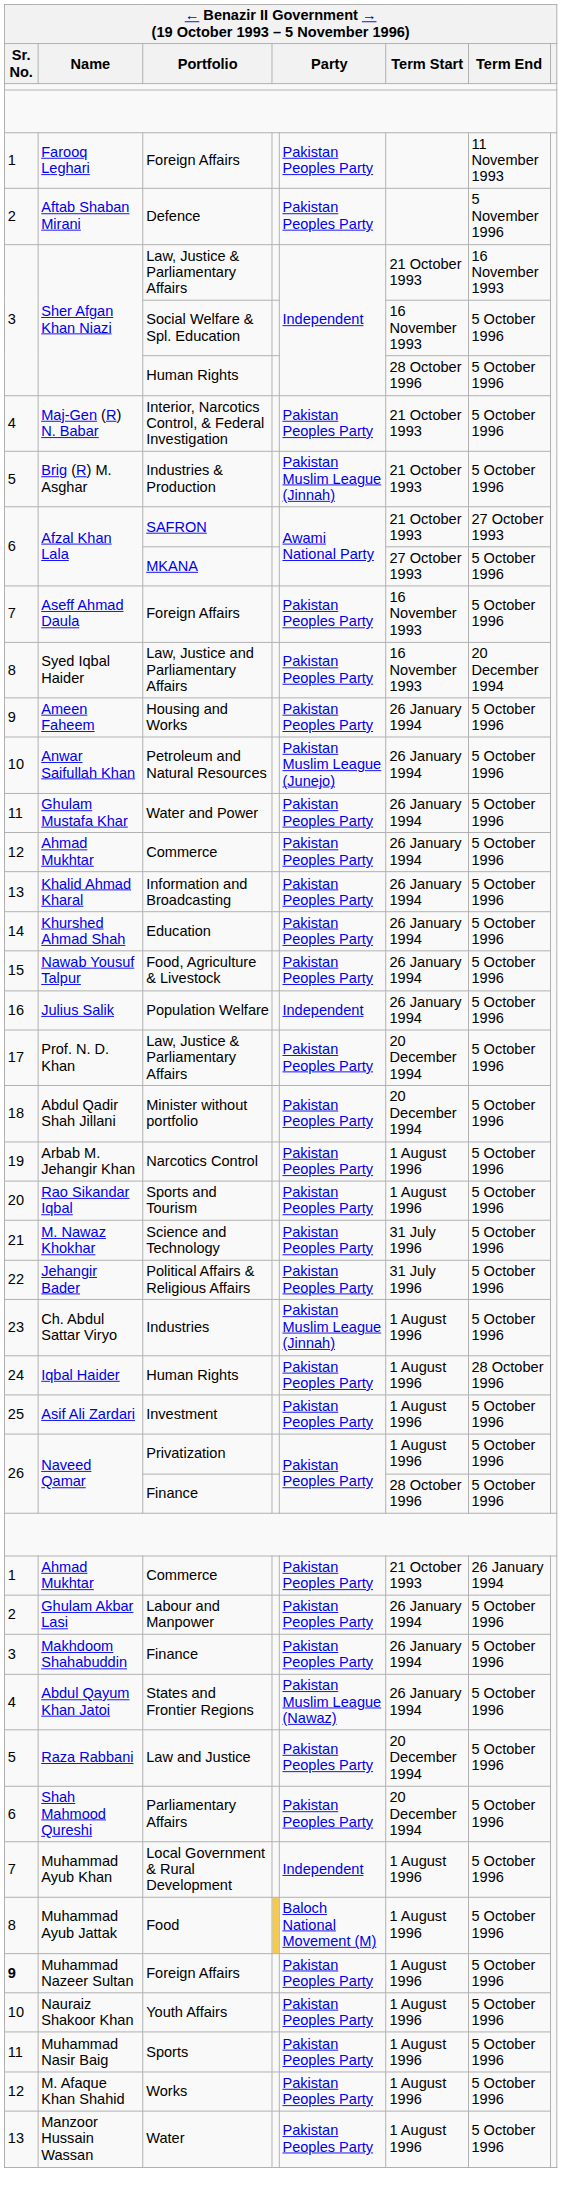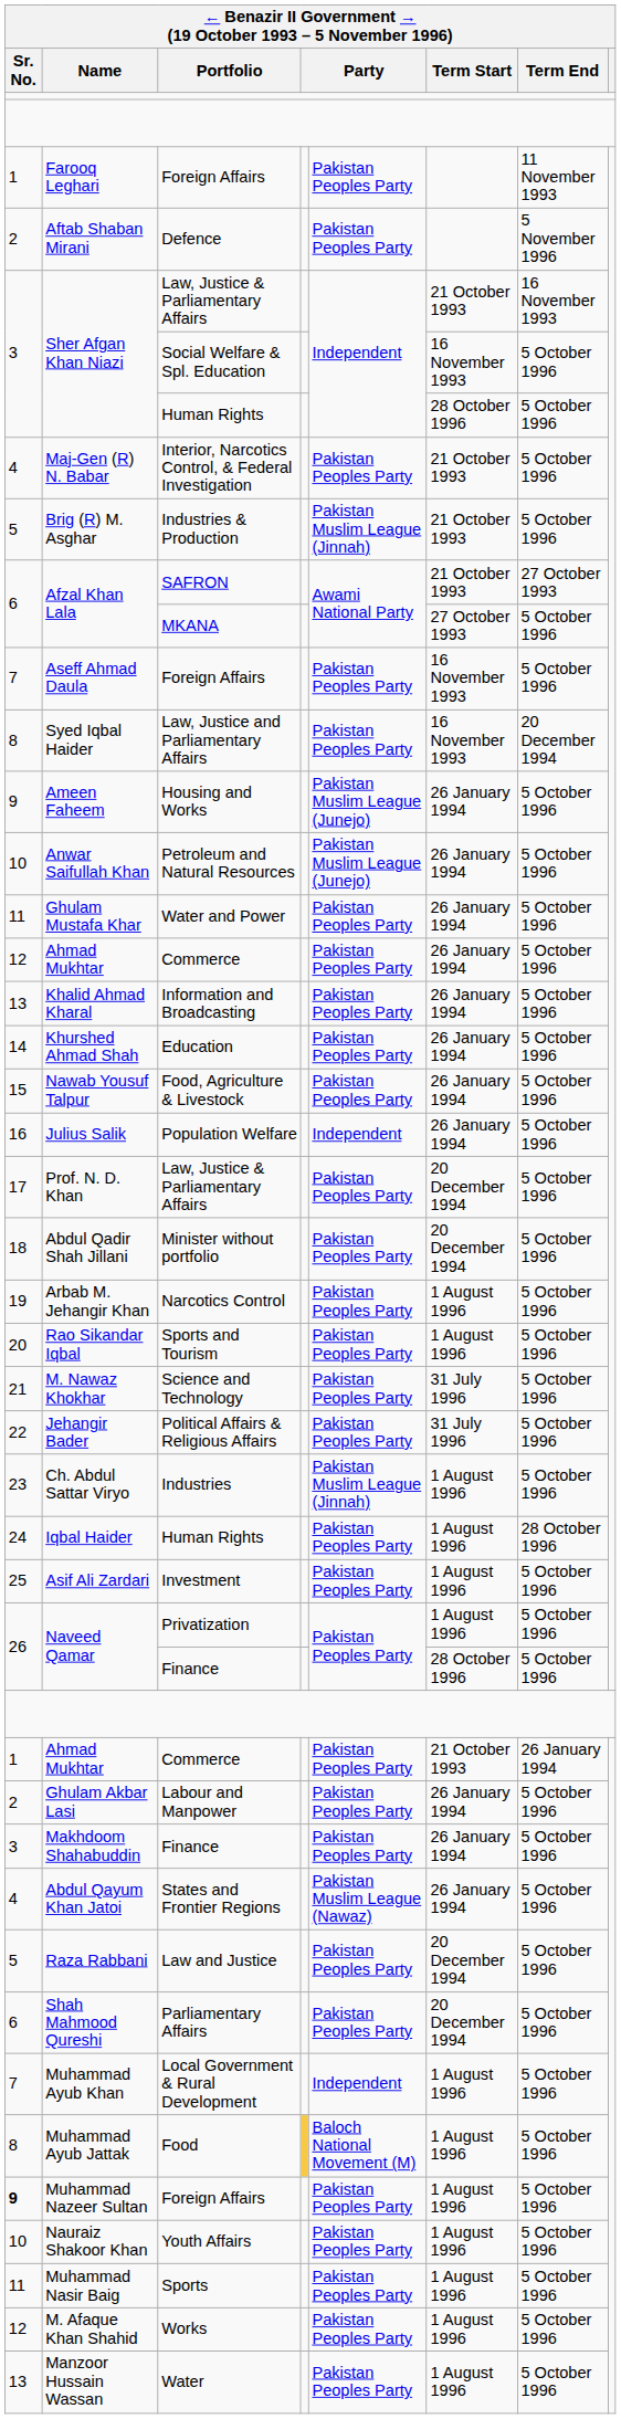Ameen Faheem | column 5: Pakistan Peoples Party -> Pakistan Muslim League (Junejo)
